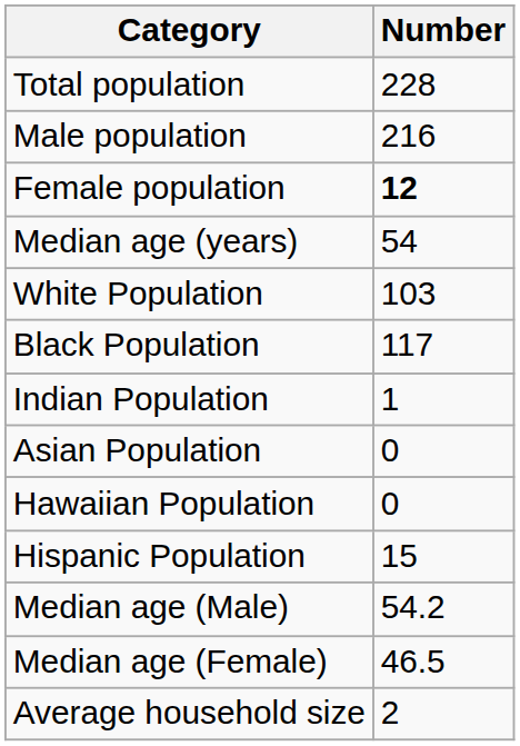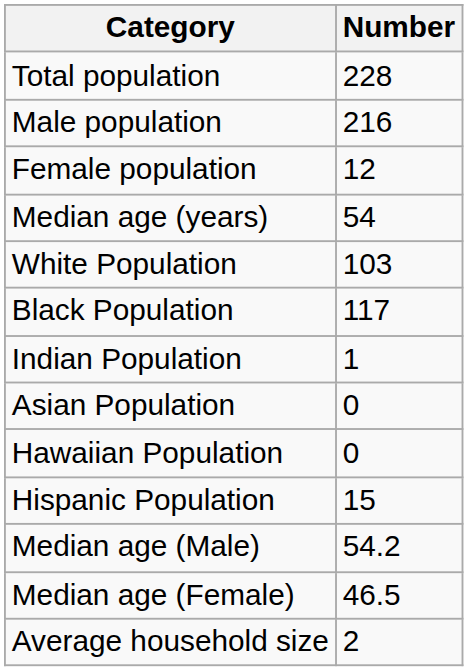Female population | Number: bold -> normal
